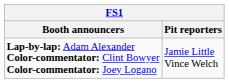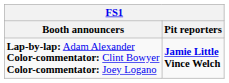row 3 | Pit reporters: normal -> bold
